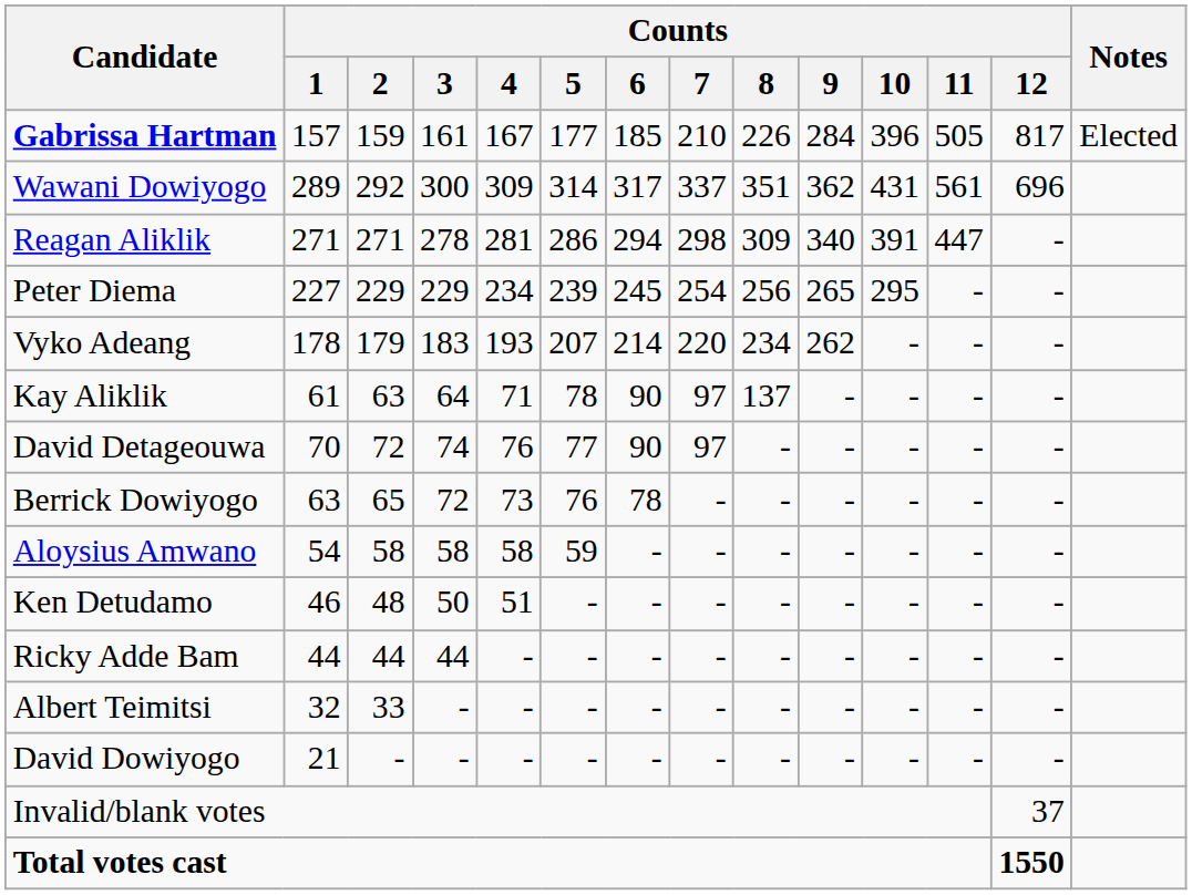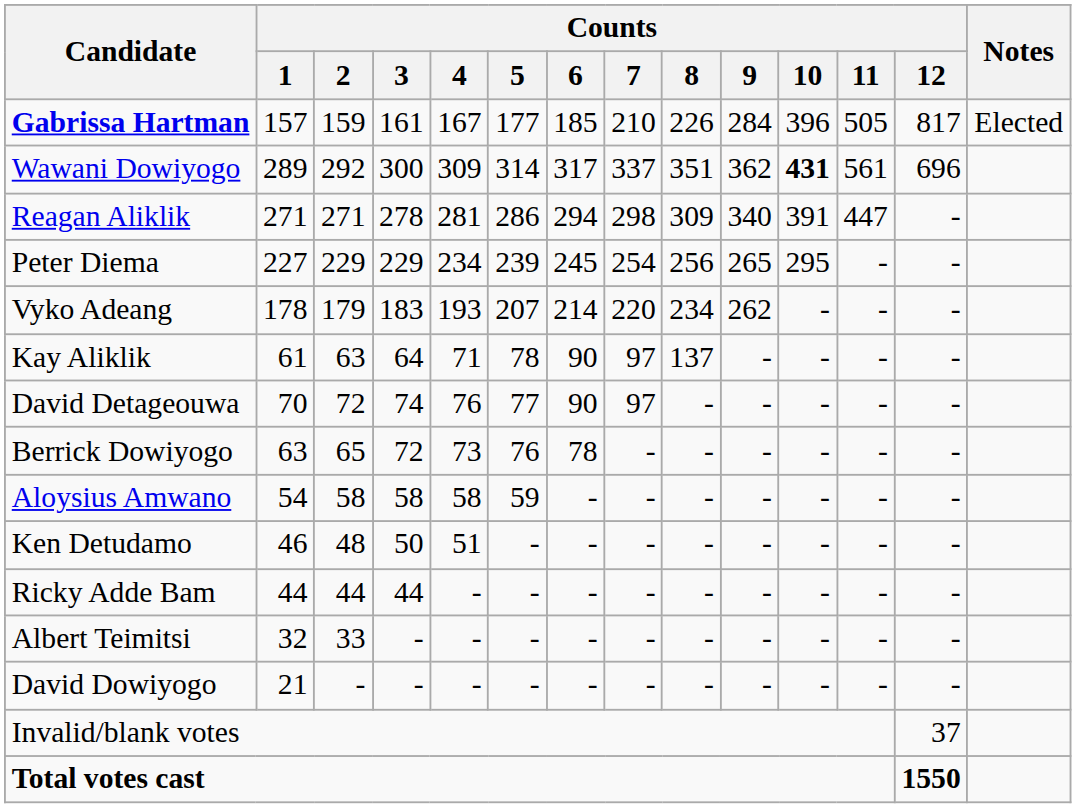Wawani Dowiyogo | Counts / 10: normal -> bold
